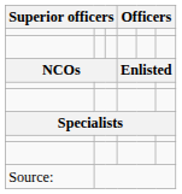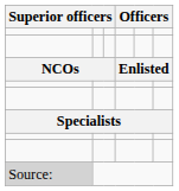Source: | column 1: no background -> lightgrey background
